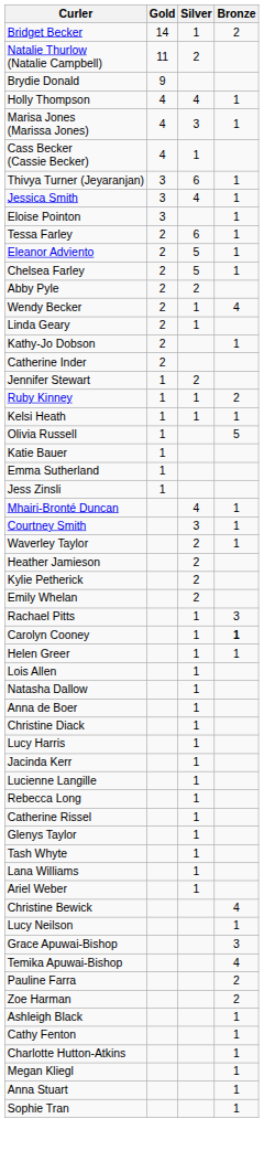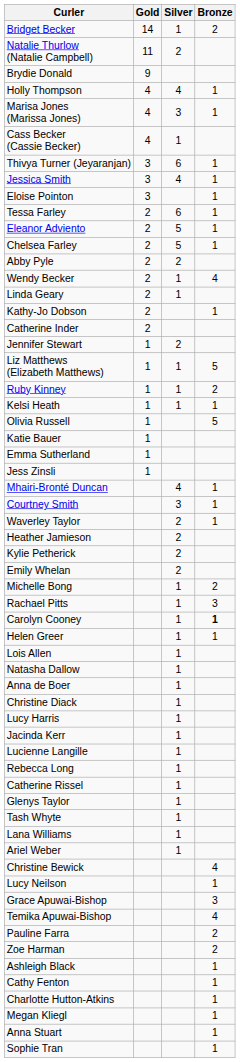+ row: Liz Matthews (Elizabeth Matthews) | 1 | 1 | 5
+ row: Michelle Bong | 1 | 2
